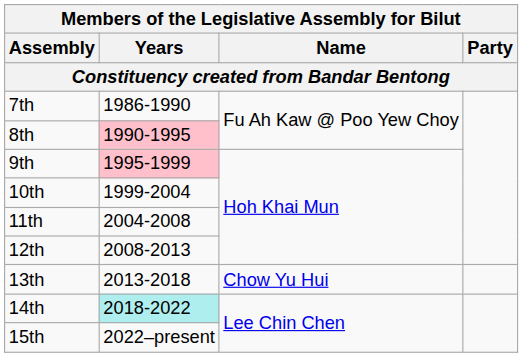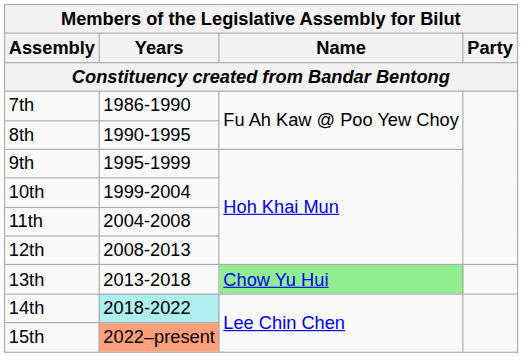8th | Years: pink background -> no background
9th | Years: pink background -> no background
13th | Name: no background -> lightgreen background
15th | Years: no background -> lightsalmon background
